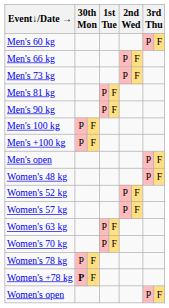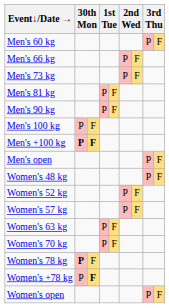Men's +100 kg | column 2: normal -> bold
Men's +100 kg | column 3: normal -> bold
Women's 78 kg | column 2: normal -> bold
Women's +78 kg | column 2: bold -> normal
Women's +78 kg | column 3: normal -> bold
